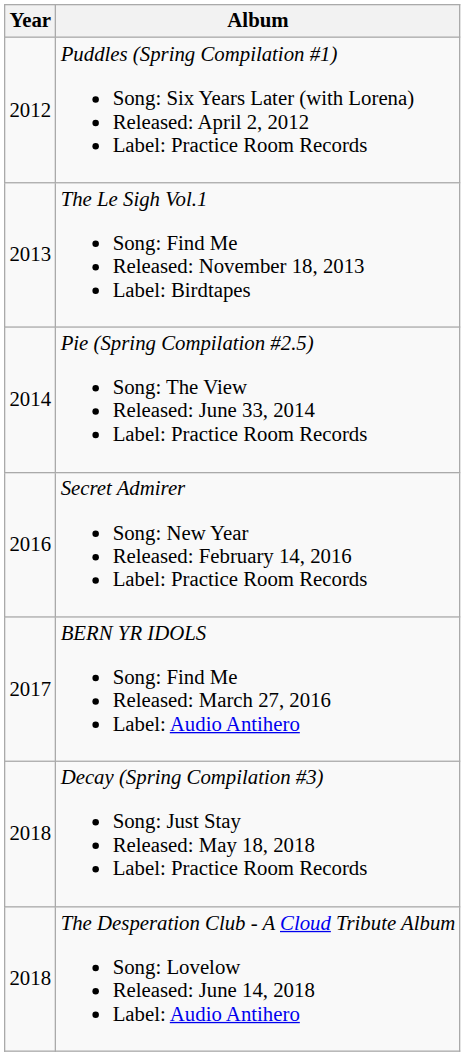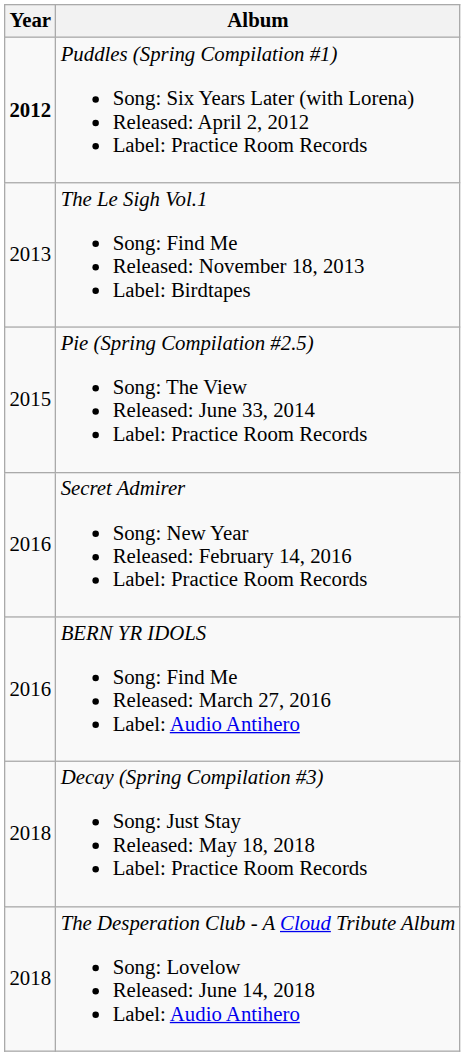row 2 | Year: normal -> bold
row 4 | Year: 2014 -> 2015
row 6 | Year: 2017 -> 2016
